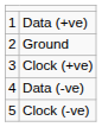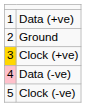Clock (+ve) | column 1: no background -> gold background
Data (-ve) | column 1: no background -> pink background
